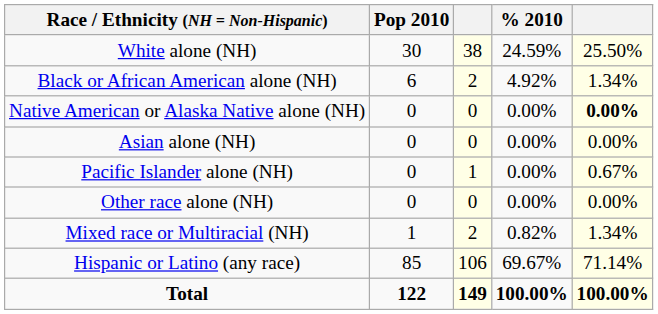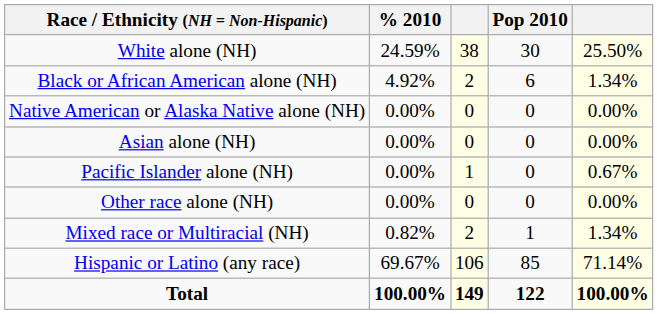columns swapped: Pop 2010 <-> % 2010
Native American or Alaska Native alone (NH) | column 5: bold -> normal
